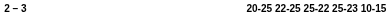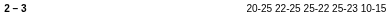row 1 | column 2: bold -> normal
